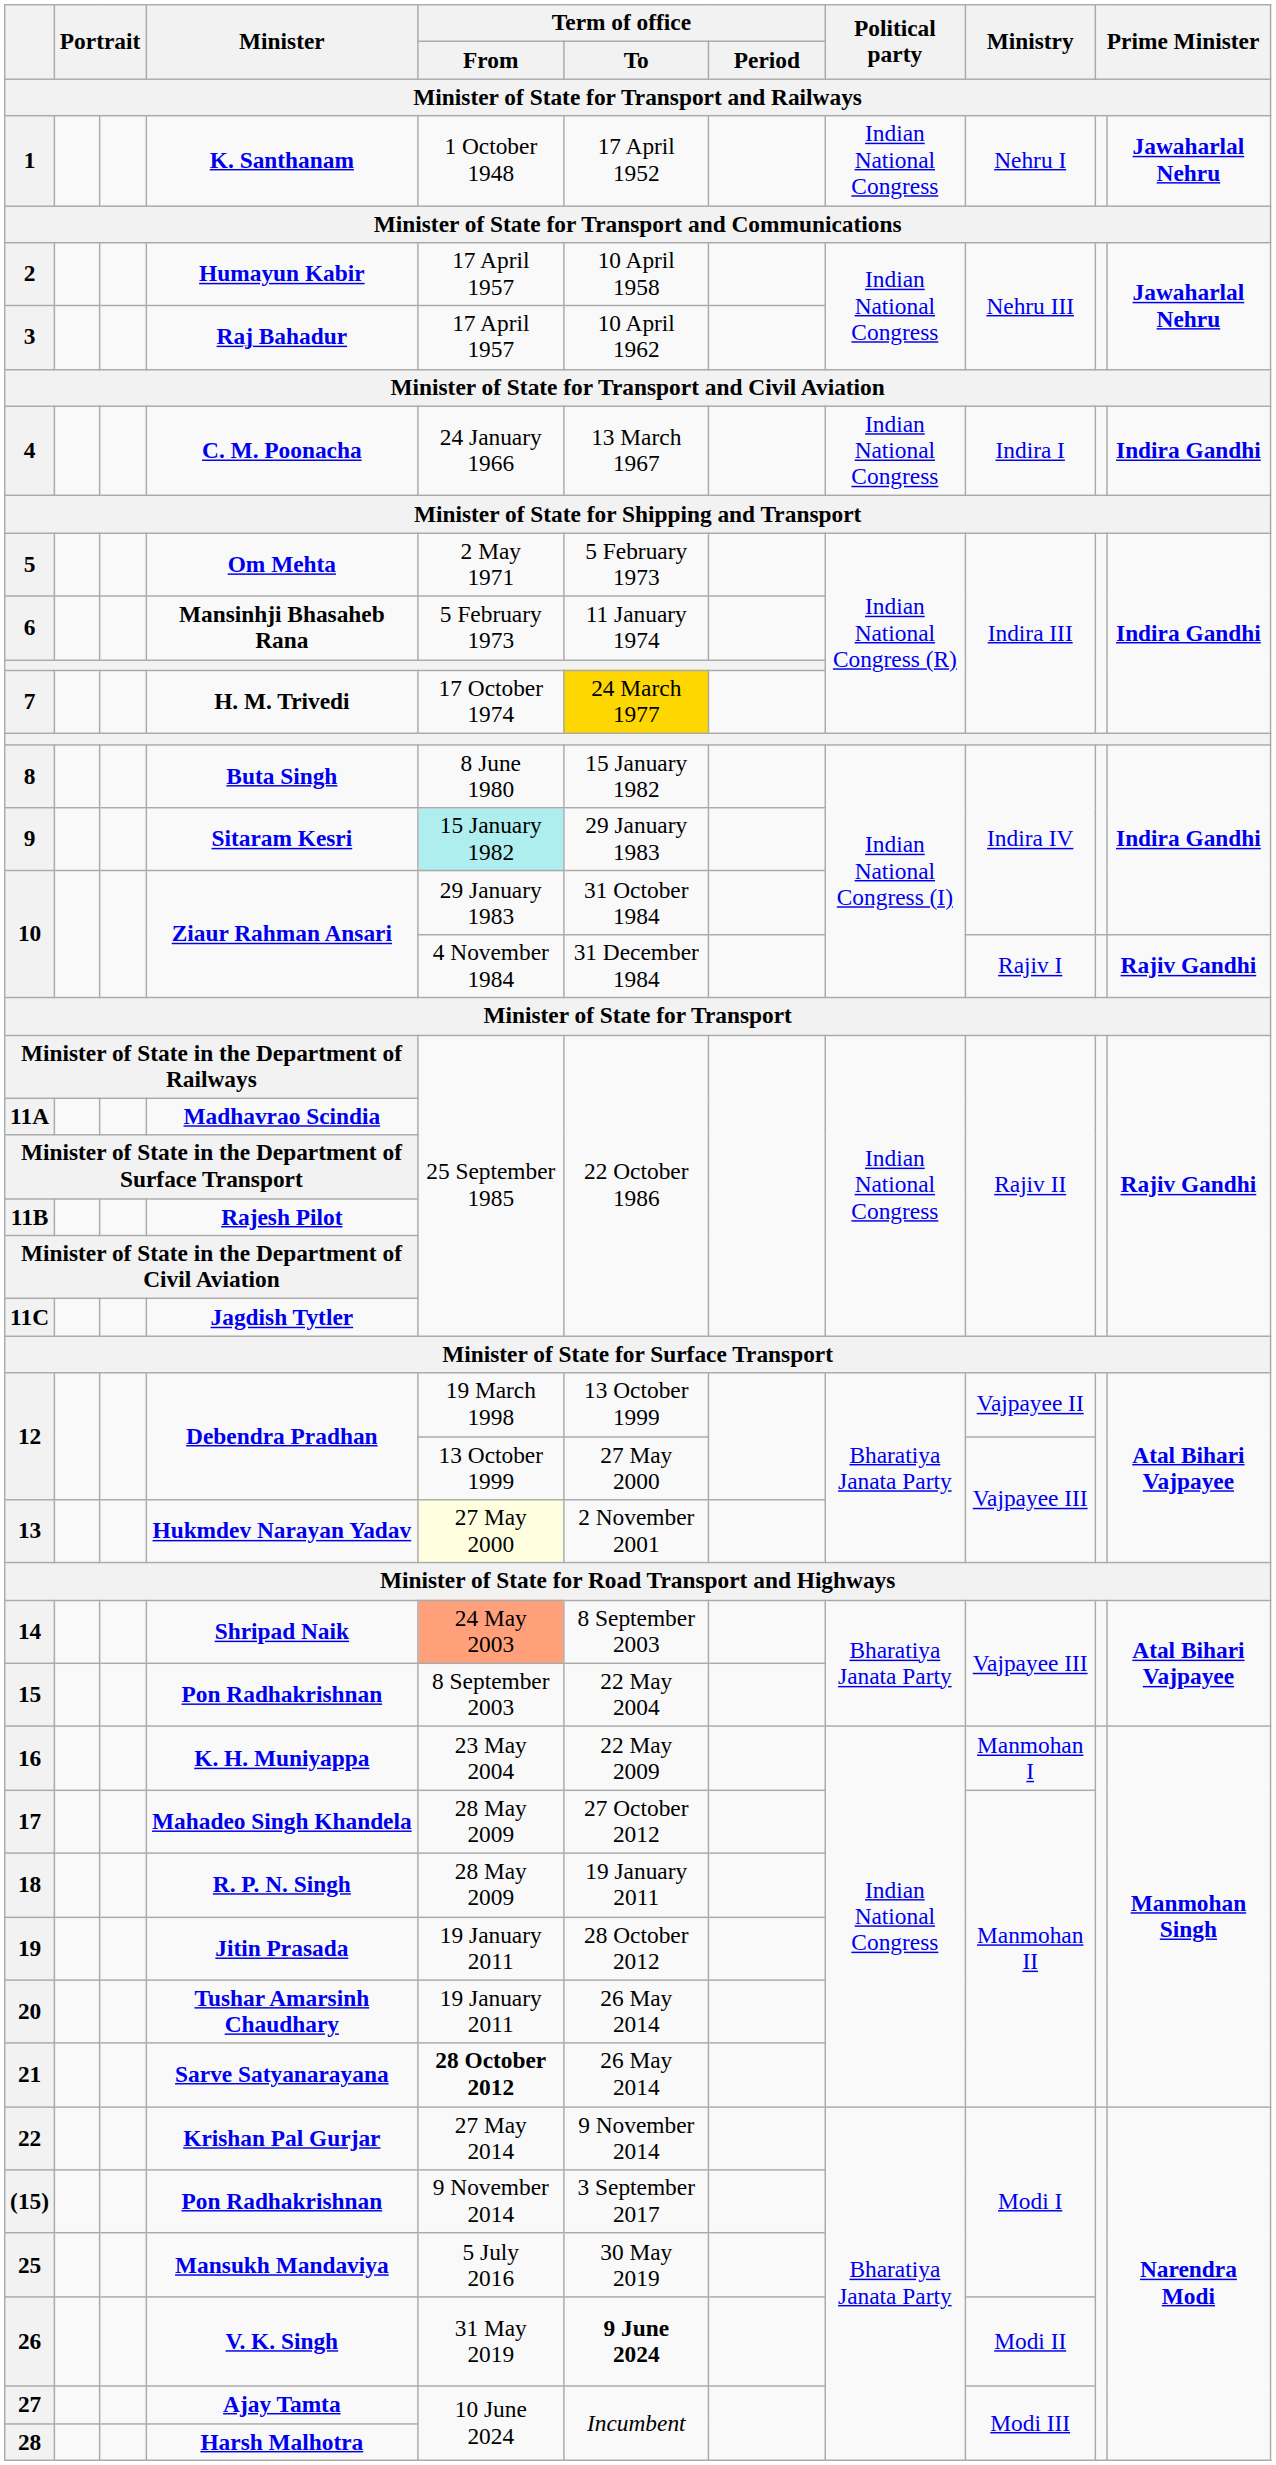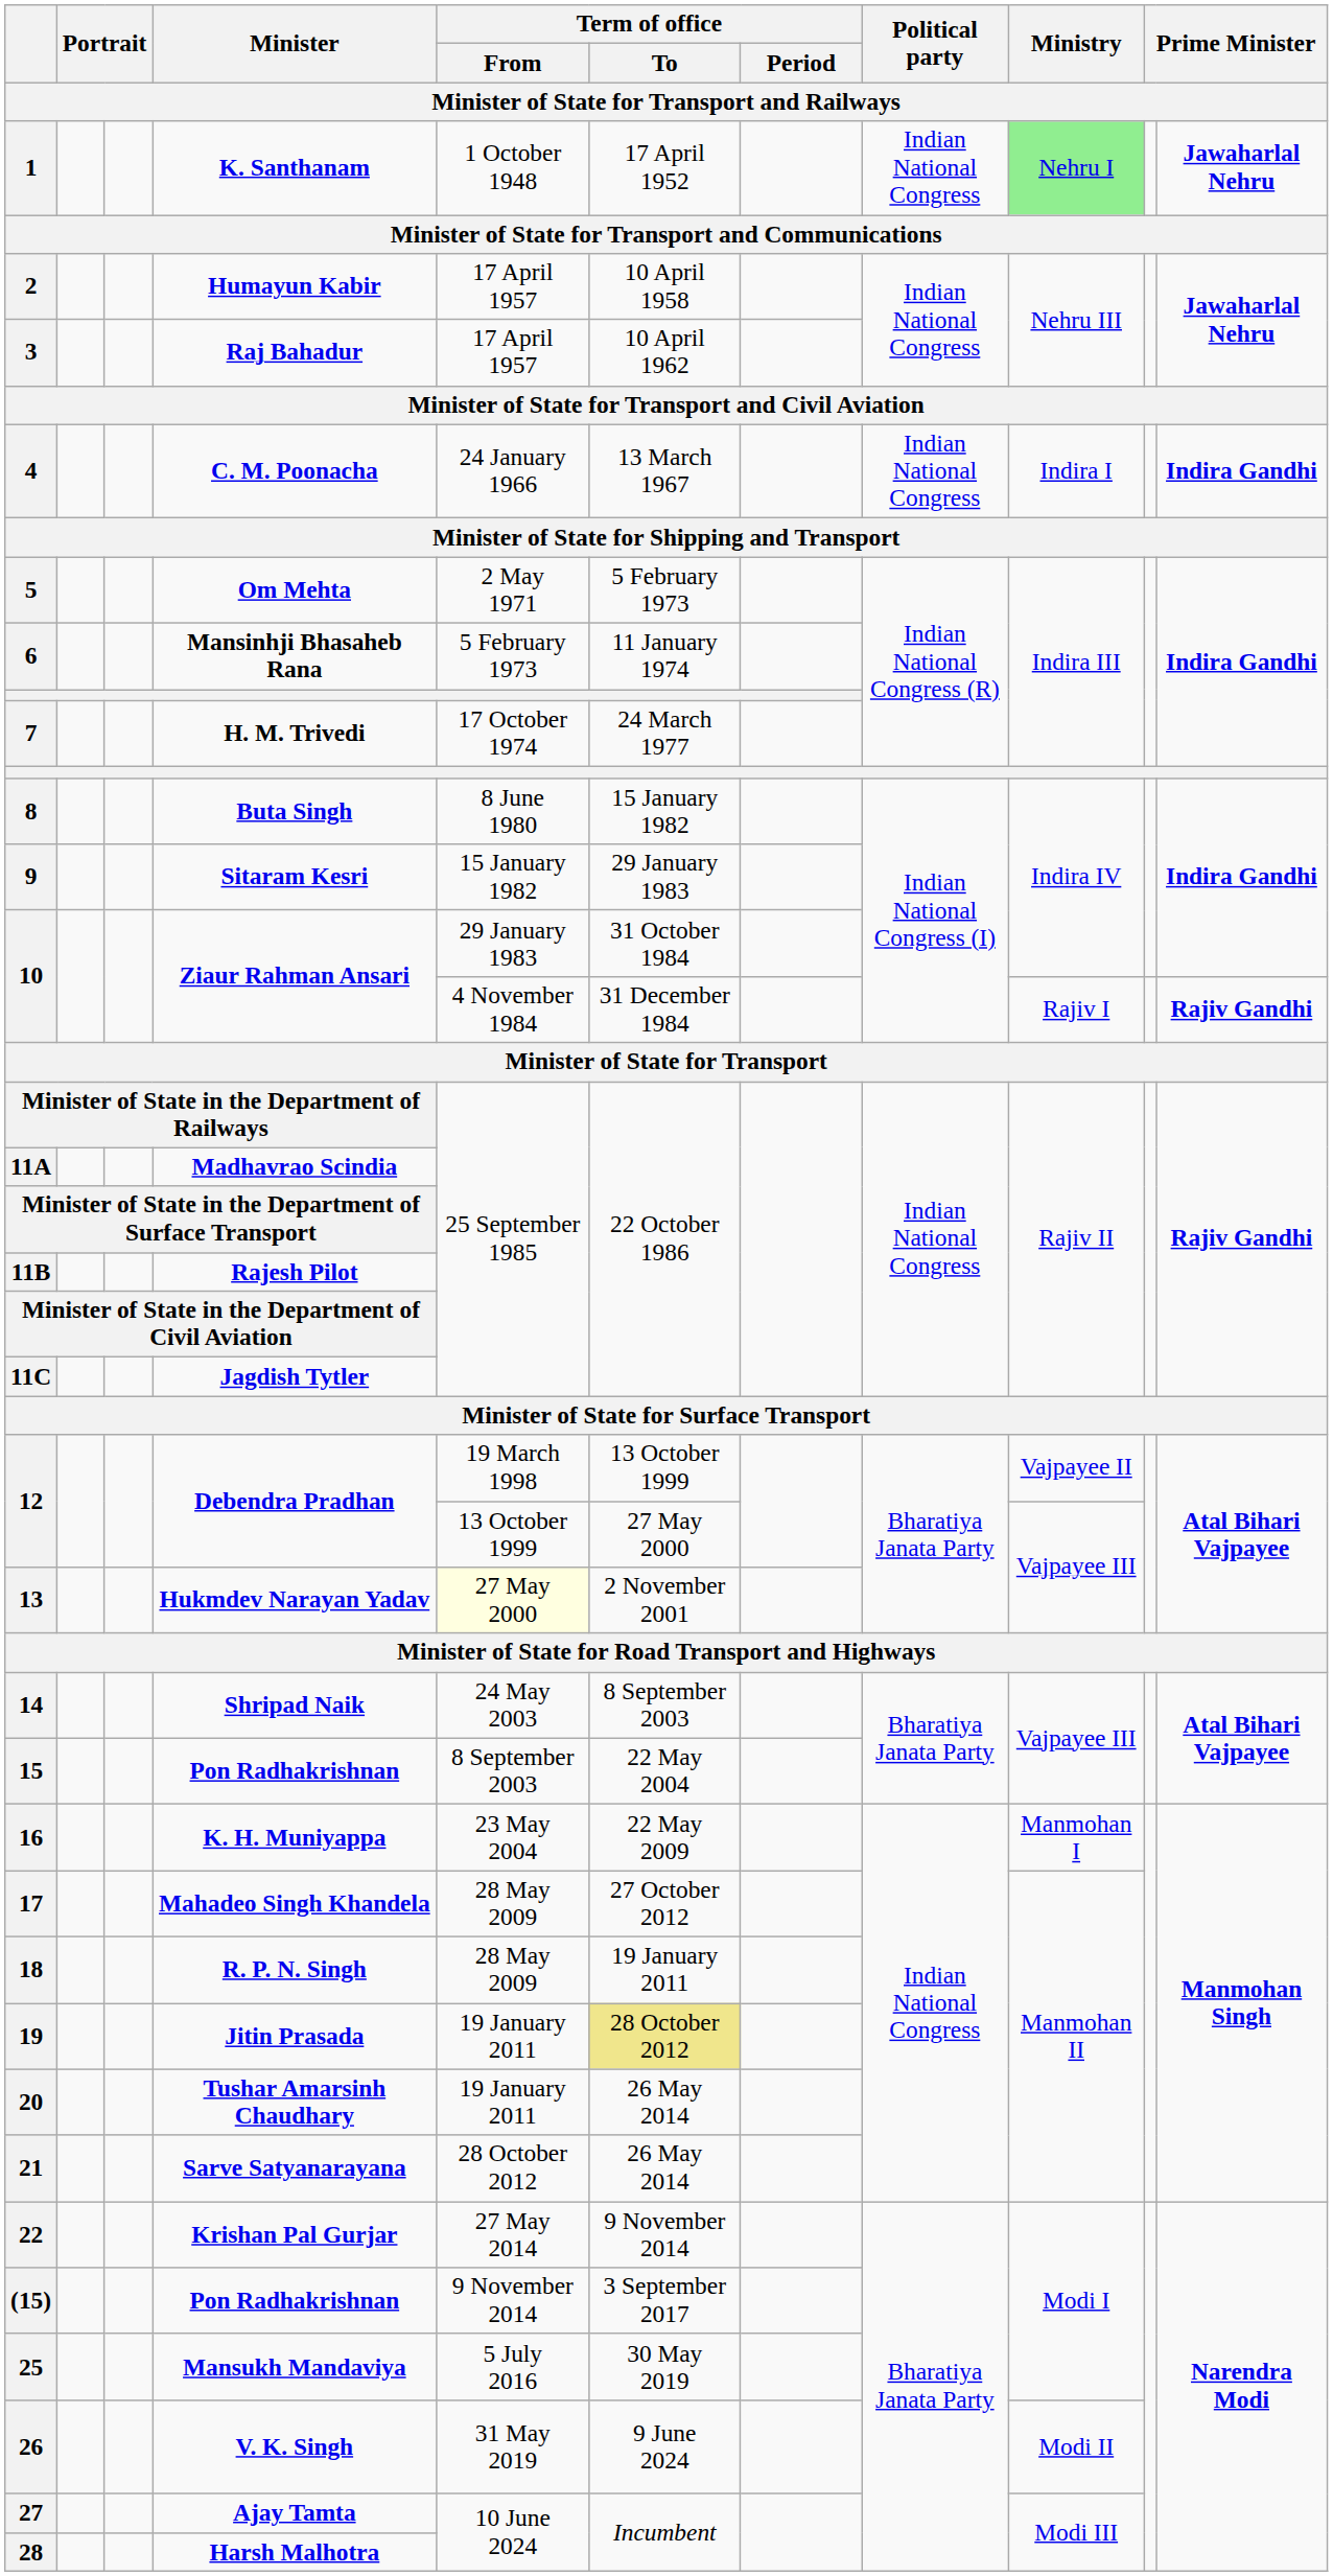1 | Ministry: no background -> lightgreen background
7 | Term of office / To: gold background -> no background
9 | Term of office / From: paleturquoise background -> no background
14 | Term of office / From: lightsalmon background -> no background
19 | Term of office / To: no background -> khaki background
21 | Term of office / From: bold -> normal
26 | Term of office / To: bold -> normal
